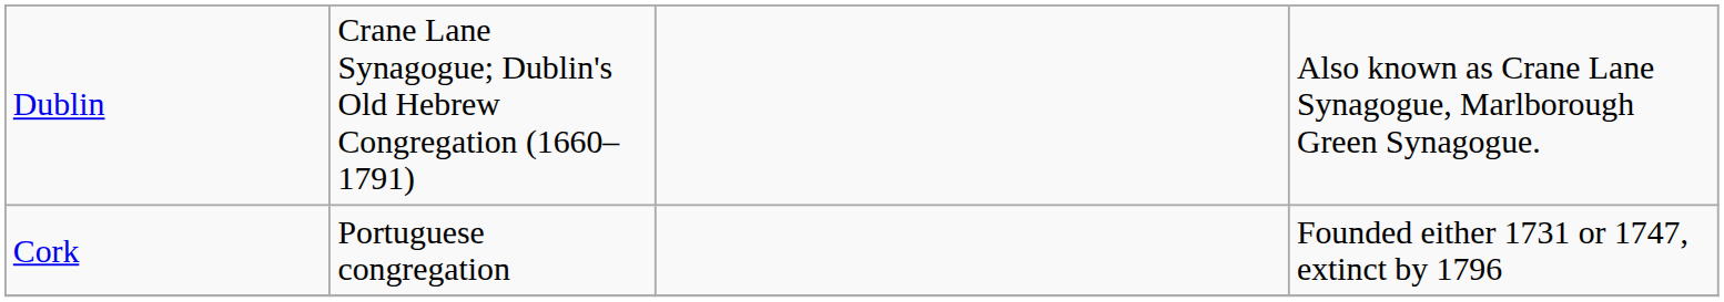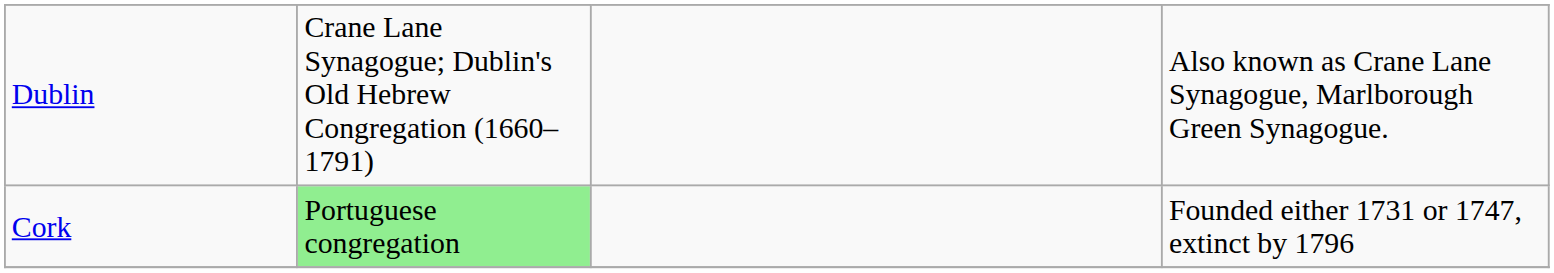Cork | column 2: no background -> lightgreen background
